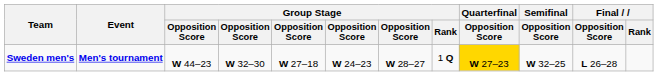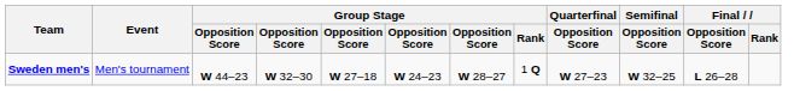Sweden men's | Event: bold -> normal
Sweden men's | Quarterfinal / Opposition Score: gold background -> no background
